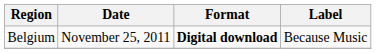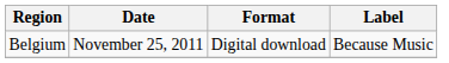Belgium | Format: bold -> normal
